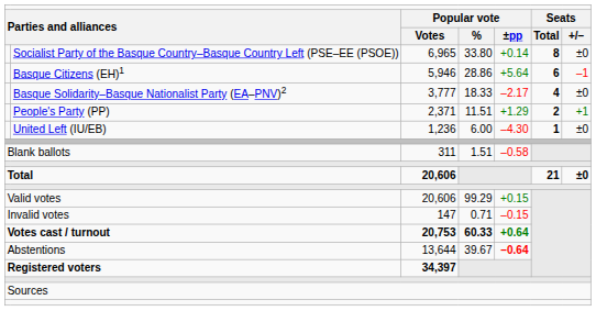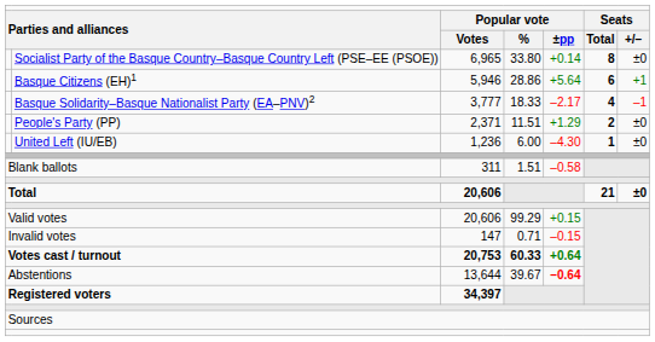Basque Citizens (EH)1 | column 7: –1 -> +1
Basque Solidarity–Basque Nationalist Party (EA–PNV)2 | column 7: ±0 -> –1
People's Party (PP) | column 7: +1 -> ±0
